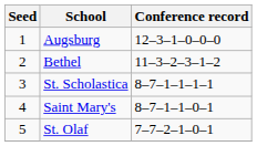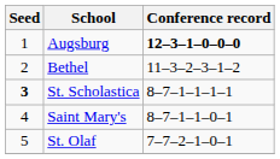Augsburg | Conference record: normal -> bold
St. Scholastica | Seed: normal -> bold
